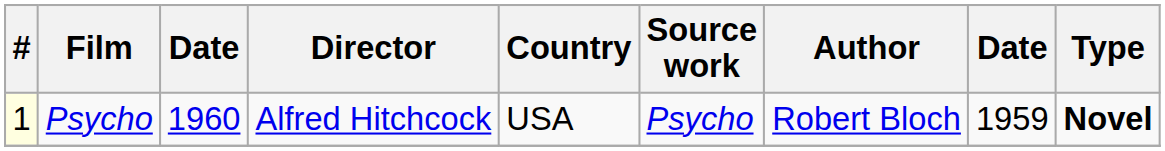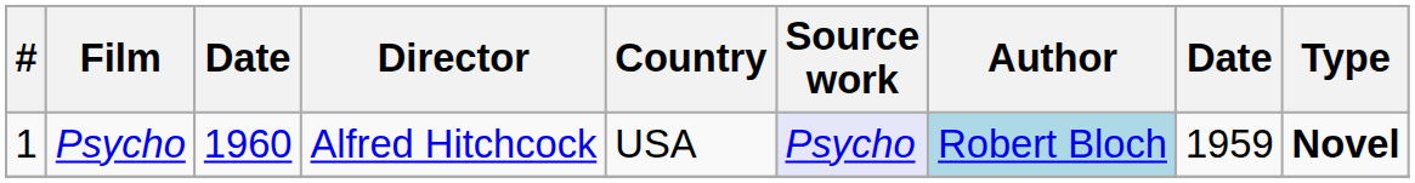row 2 | #: lightyellow background -> no background
row 2 | Source work: no background -> lavender background
row 2 | Author: no background -> lightblue background
